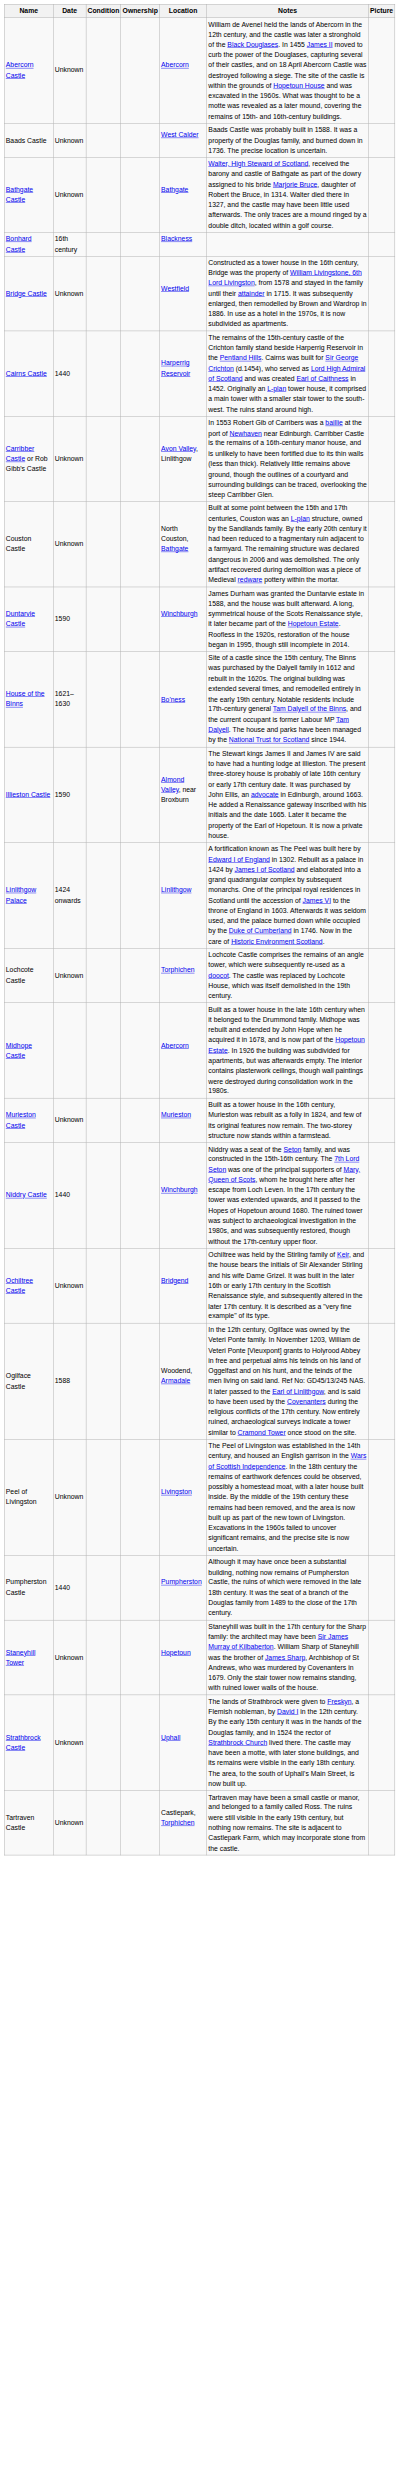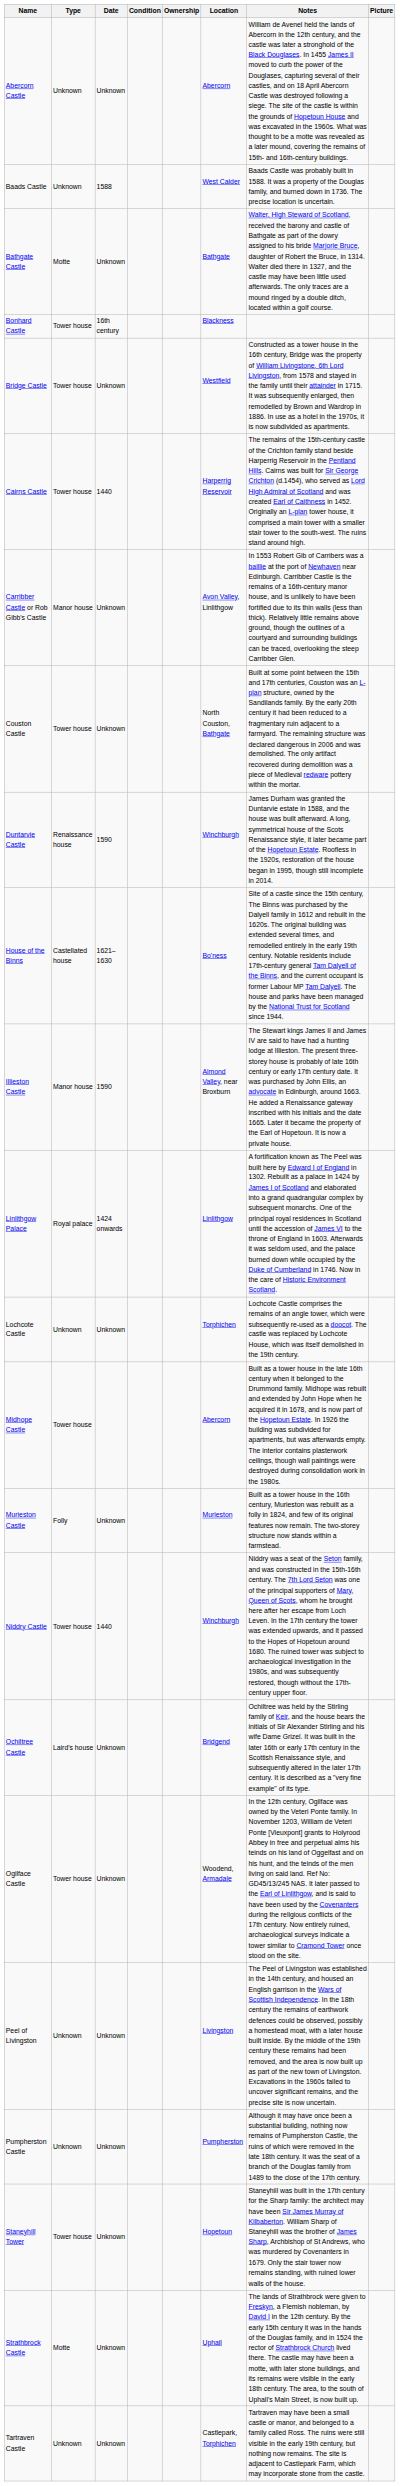+ column: Type | Unknown | Unknown | Motte | Tower house | Tower house | Tower house | Manor house | Tower house | Renaissance house | Castellated house | Manor house | Royal palace | Unknown | Tower house | Folly | Tower house | Laird's house | Tower house | Unknown | Unknown | Tower house | Motte | Unknown
Baads Castle | Date: Unknown -> 1588
Ogilface Castle | Date: 1588 -> Unknown
Pumpherston Castle | Date: 1440 -> Unknown
